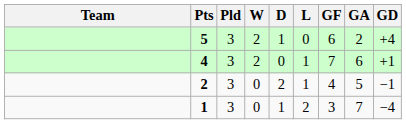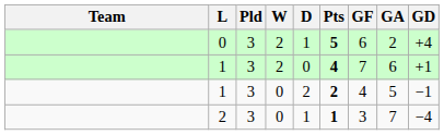columns swapped: Pts <-> L
